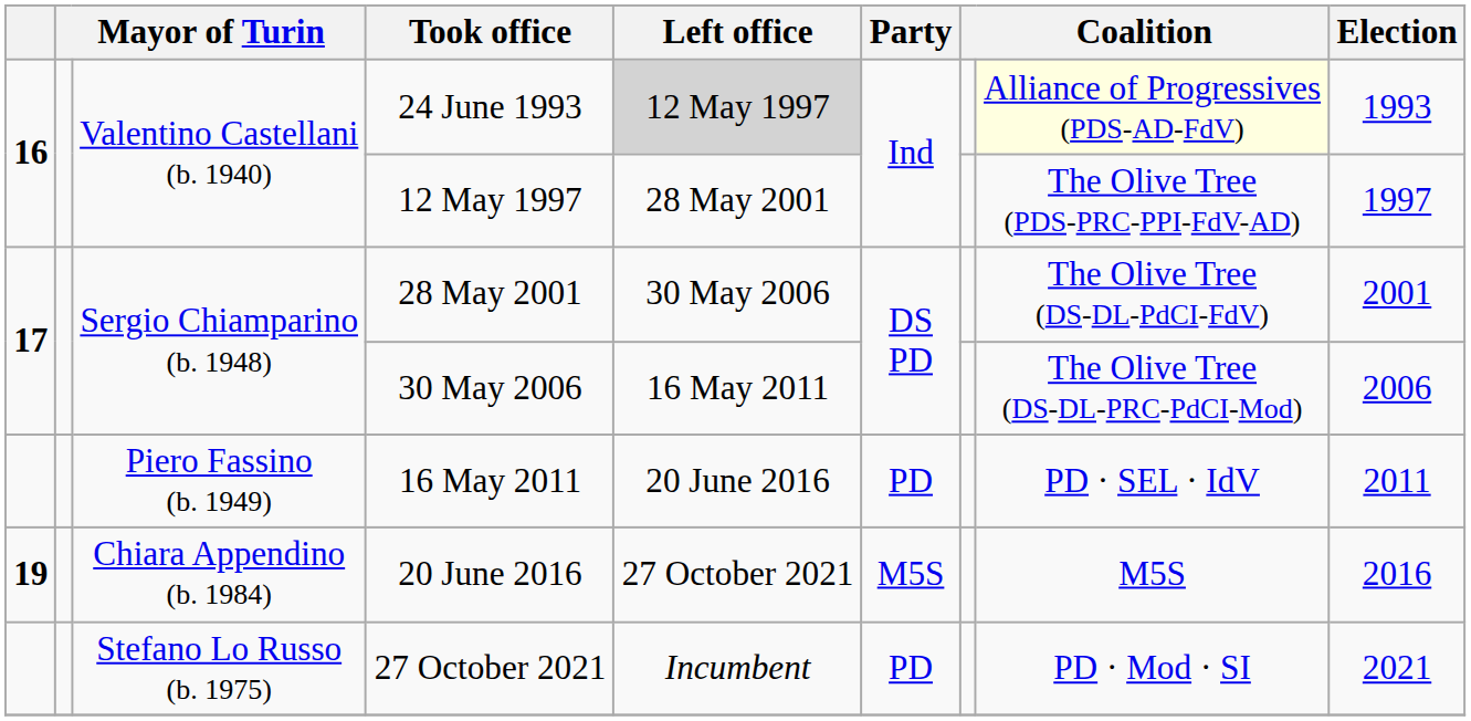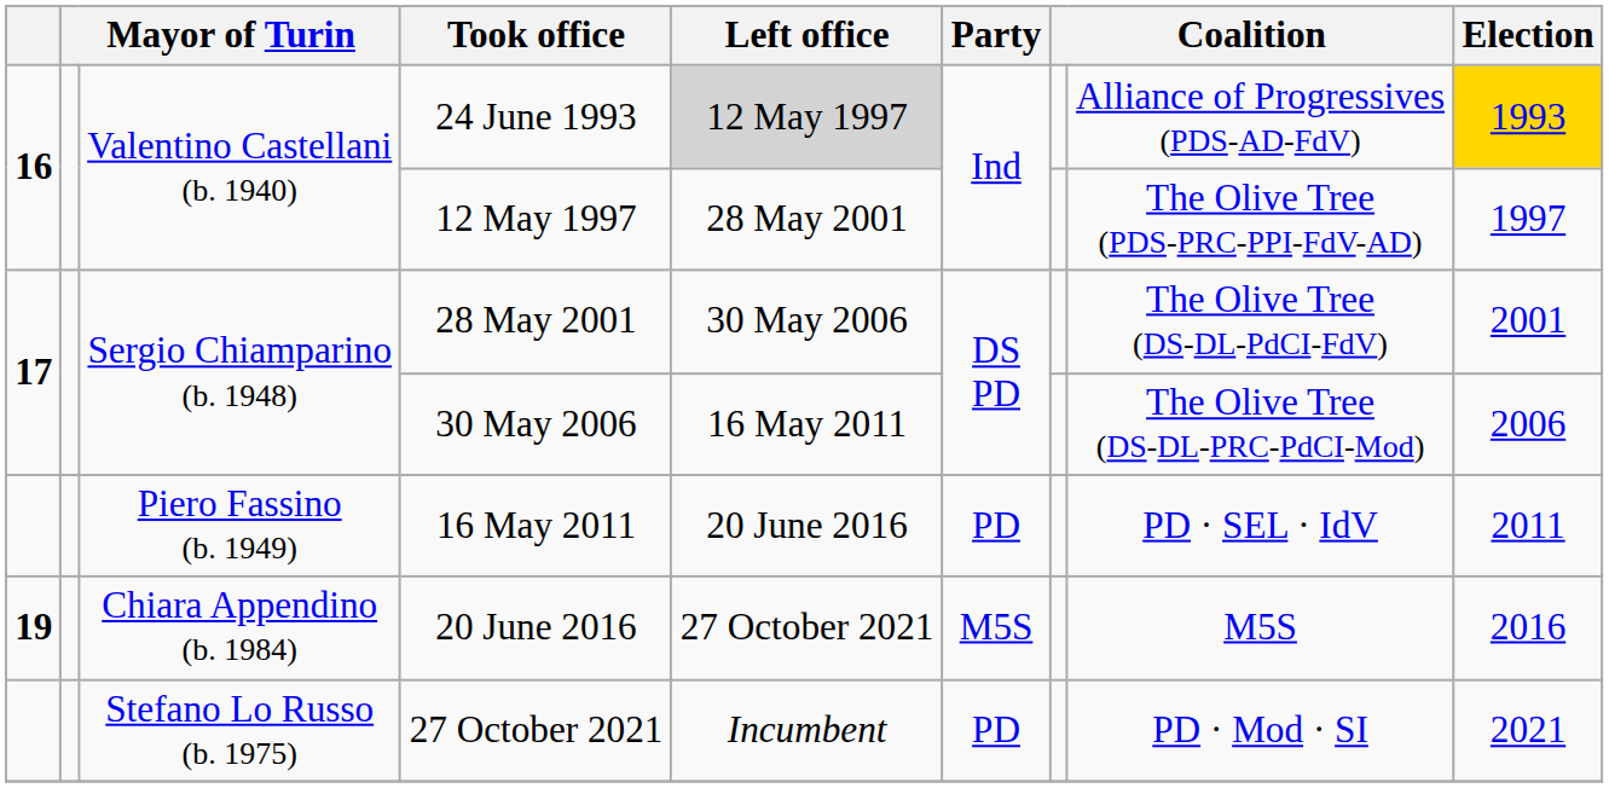24 June 1993 | column 8: lightyellow background -> no background
24 June 1993 | Election: no background -> gold background
